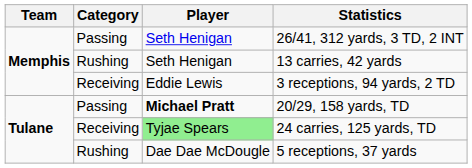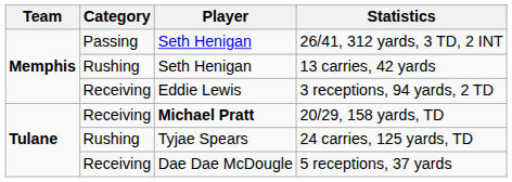20/29, 158 yards, TD | Category: Passing -> Receiving
24 carries, 125 yards, TD | Category: Receiving -> Rushing
24 carries, 125 yards, TD | Player: lightgreen background -> no background
5 receptions, 37 yards | Category: Rushing -> Receiving
